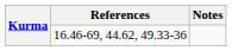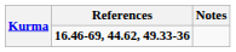row 2 | References: normal -> bold
